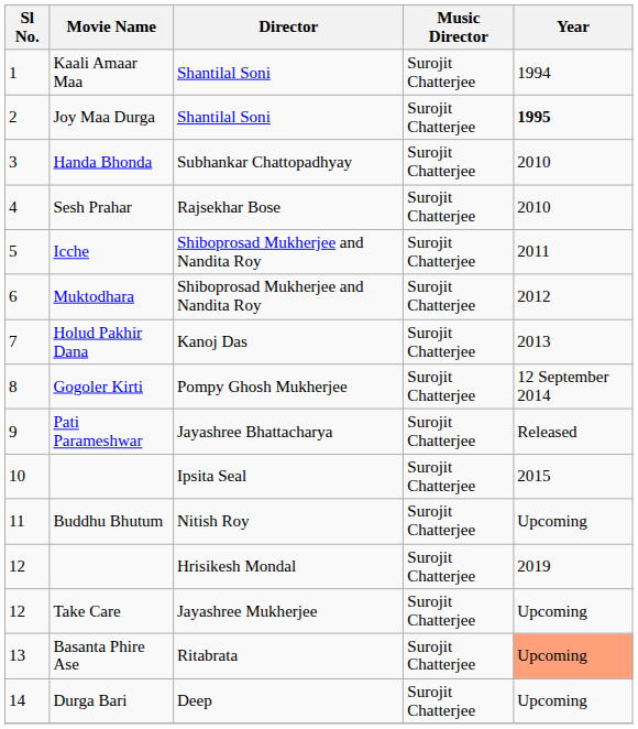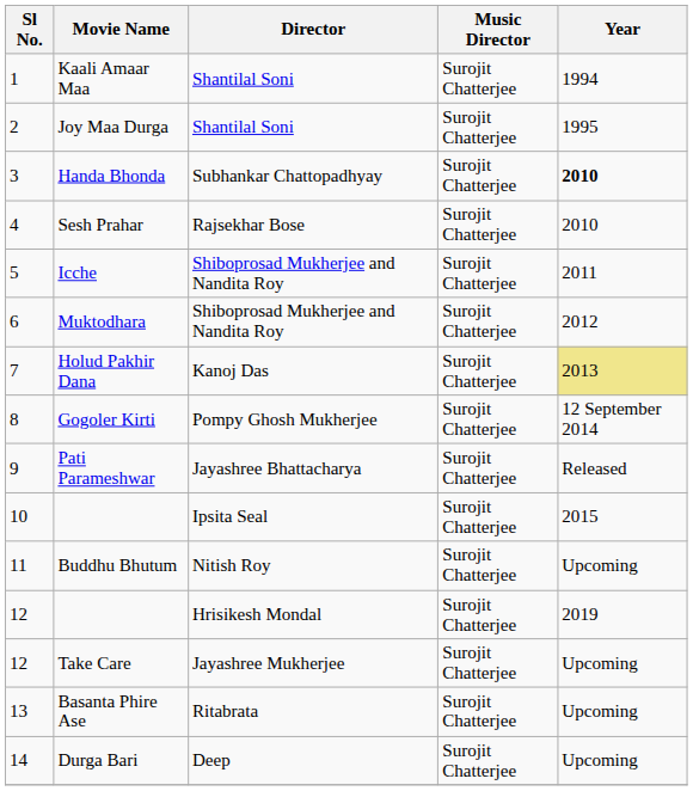Joy Maa Durga | Year: bold -> normal
Handa Bhonda | Year: normal -> bold
Holud Pakhir Dana | Year: no background -> khaki background
Basanta Phire Ase | Year: lightsalmon background -> no background
